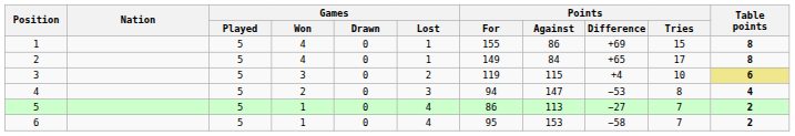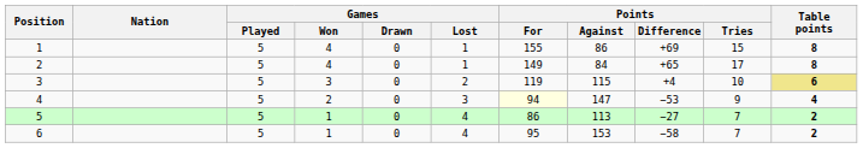row 6 | Points / For: no background -> lightyellow background
row 6 | Points / Tries: 8 -> 9
